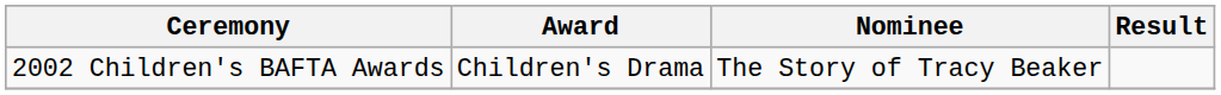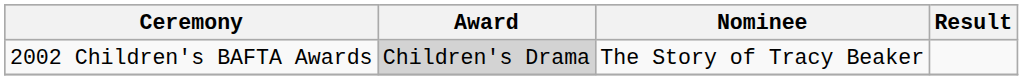2002 Children's BAFTA Awards | Award: no background -> lightgrey background
